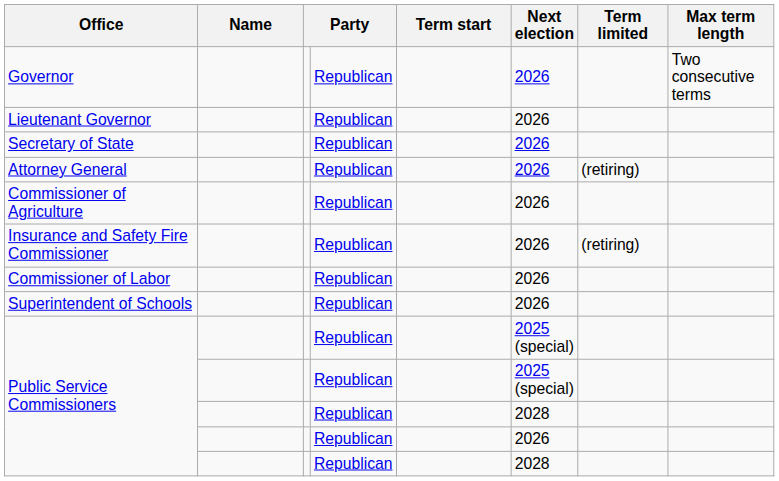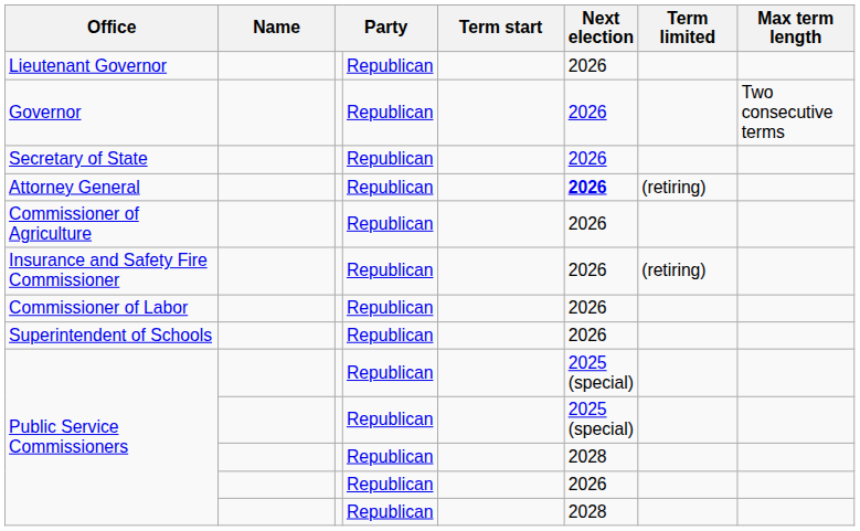rows swapped: Governor <-> Lieutenant Governor
Attorney General | Next election: normal -> bold
